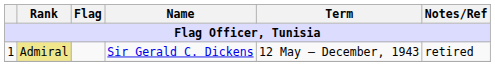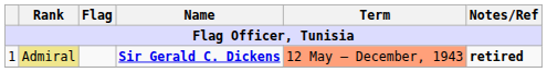1 | Name: normal -> bold
1 | Term: no background -> lightsalmon background
1 | Notes/Ref: normal -> bold
